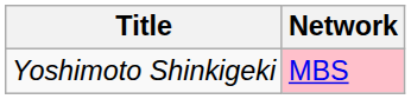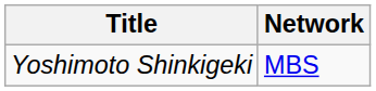Yoshimoto Shinkigeki | Network: pink background -> no background
